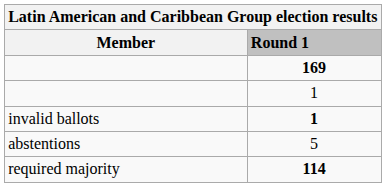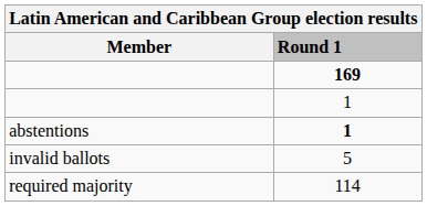row 5 | Member: invalid ballots -> abstentions
row 6 | Member: abstentions -> invalid ballots
row 7 | Round 1: bold -> normal
